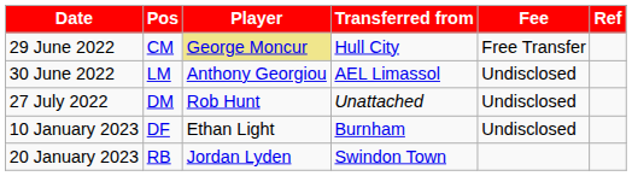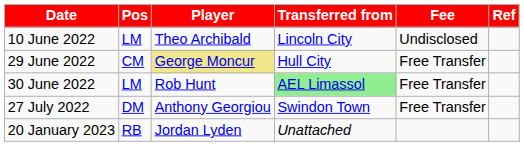+ row: 10 June 2022 | LM | Theo Archibald | Lincoln City | Undisclosed
30 June 2022 | Player: Anthony Georgiou -> Rob Hunt
30 June 2022 | Transferred from: no background -> lightgreen background
30 June 2022 | Fee: Undisclosed -> Free Transfer
27 July 2022 | Player: Rob Hunt -> Anthony Georgiou
27 July 2022 | Transferred from: Unattached -> Swindon Town
27 July 2022 | Fee: Undisclosed -> Free Transfer
- row: 10 January 2023 | DF | Ethan Light | Burnham | Undisclosed
20 January 2023 | Transferred from: Swindon Town -> Unattached
